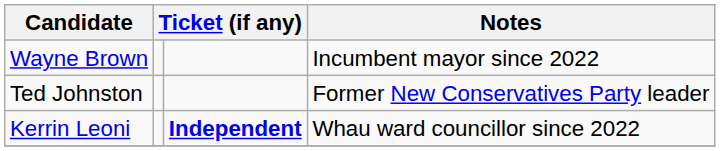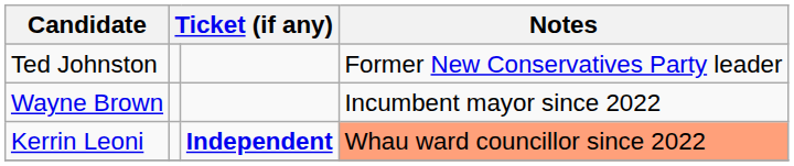rows swapped: Wayne Brown <-> Ted Johnston
Kerrin Leoni | Notes: no background -> lightsalmon background
